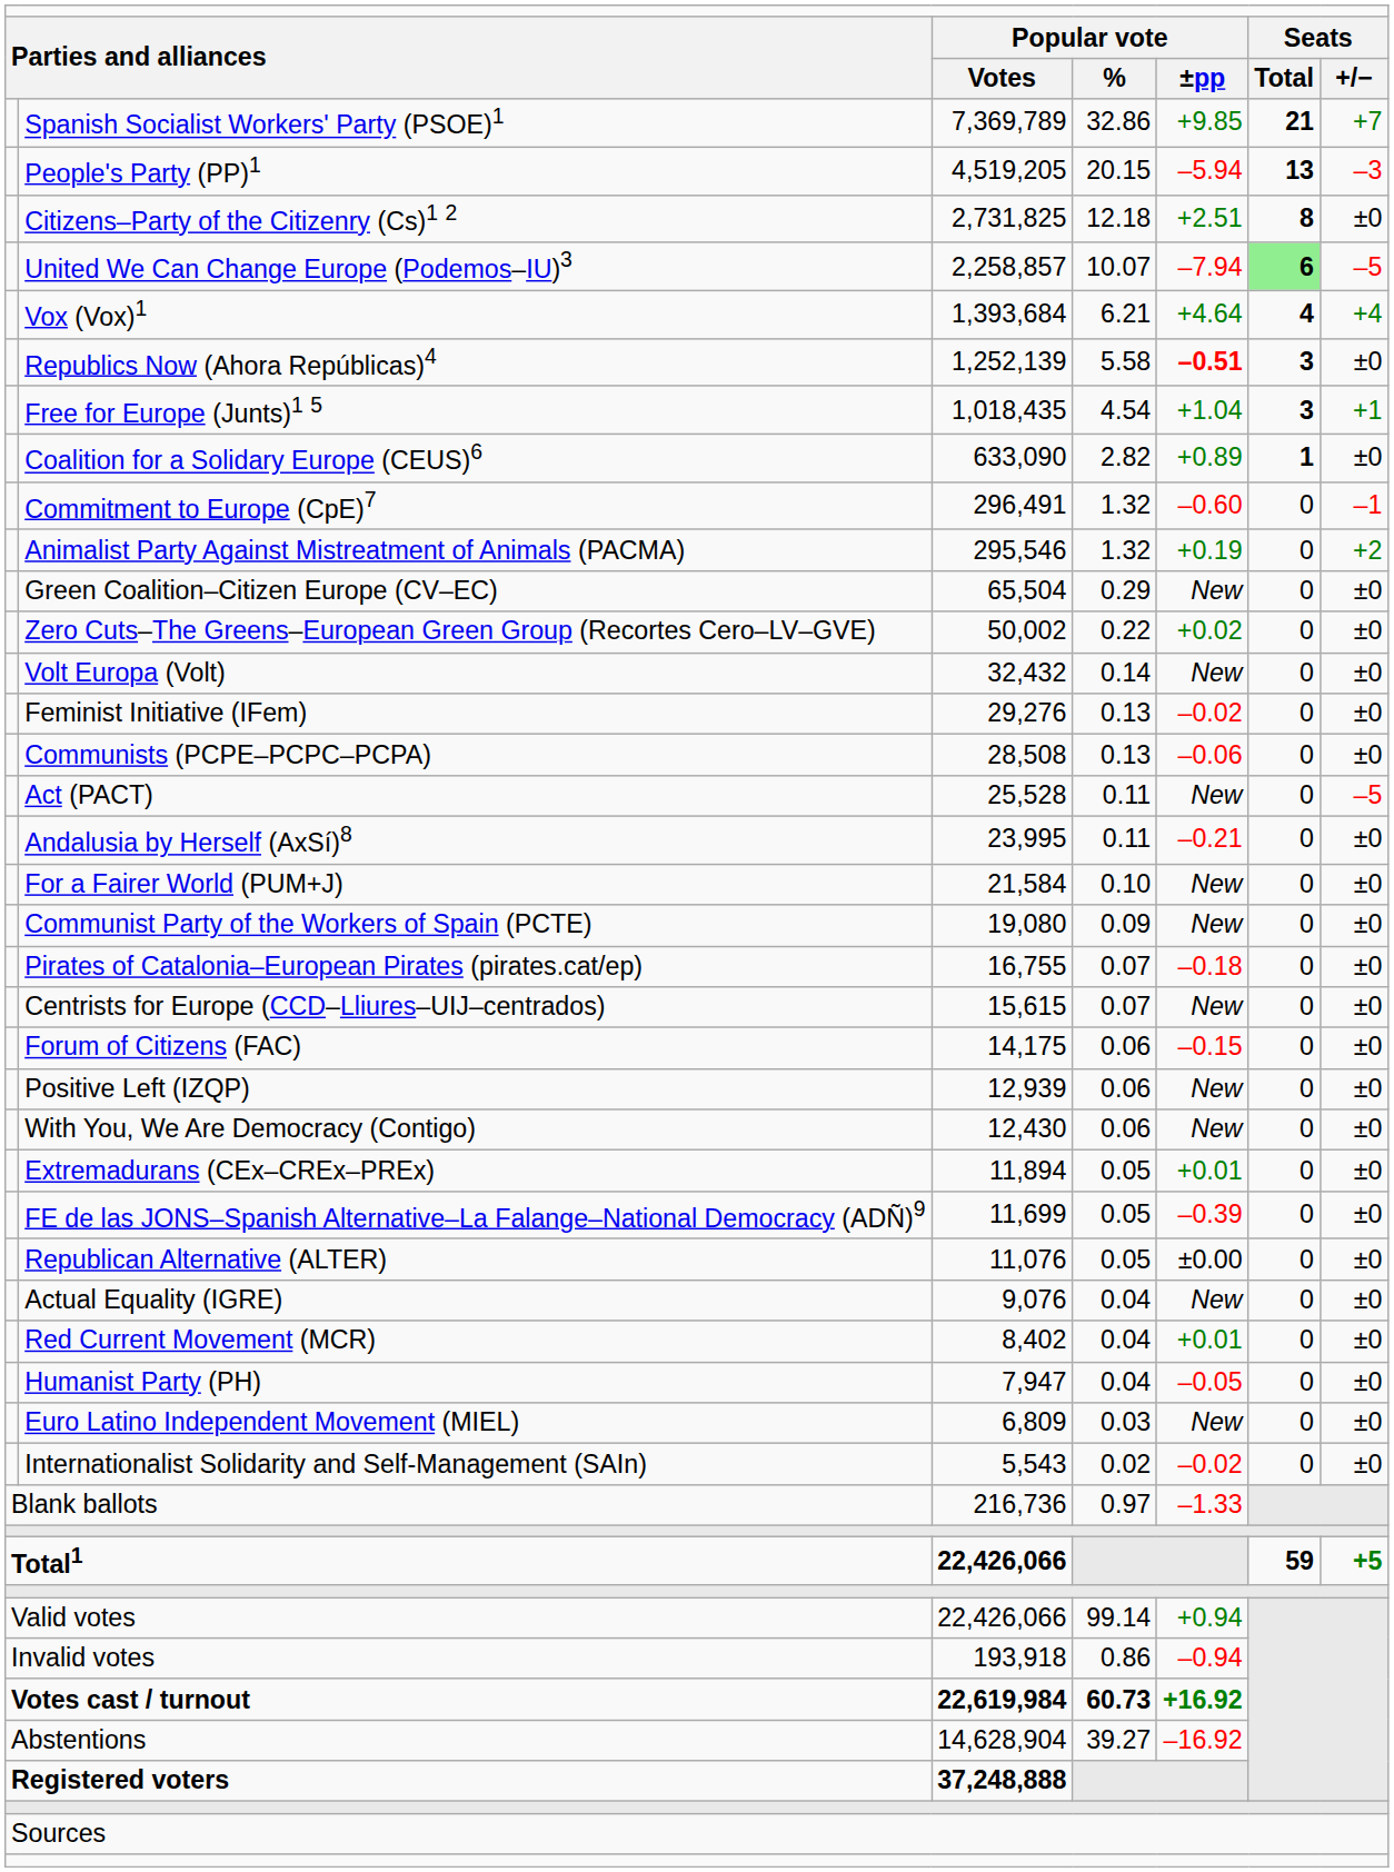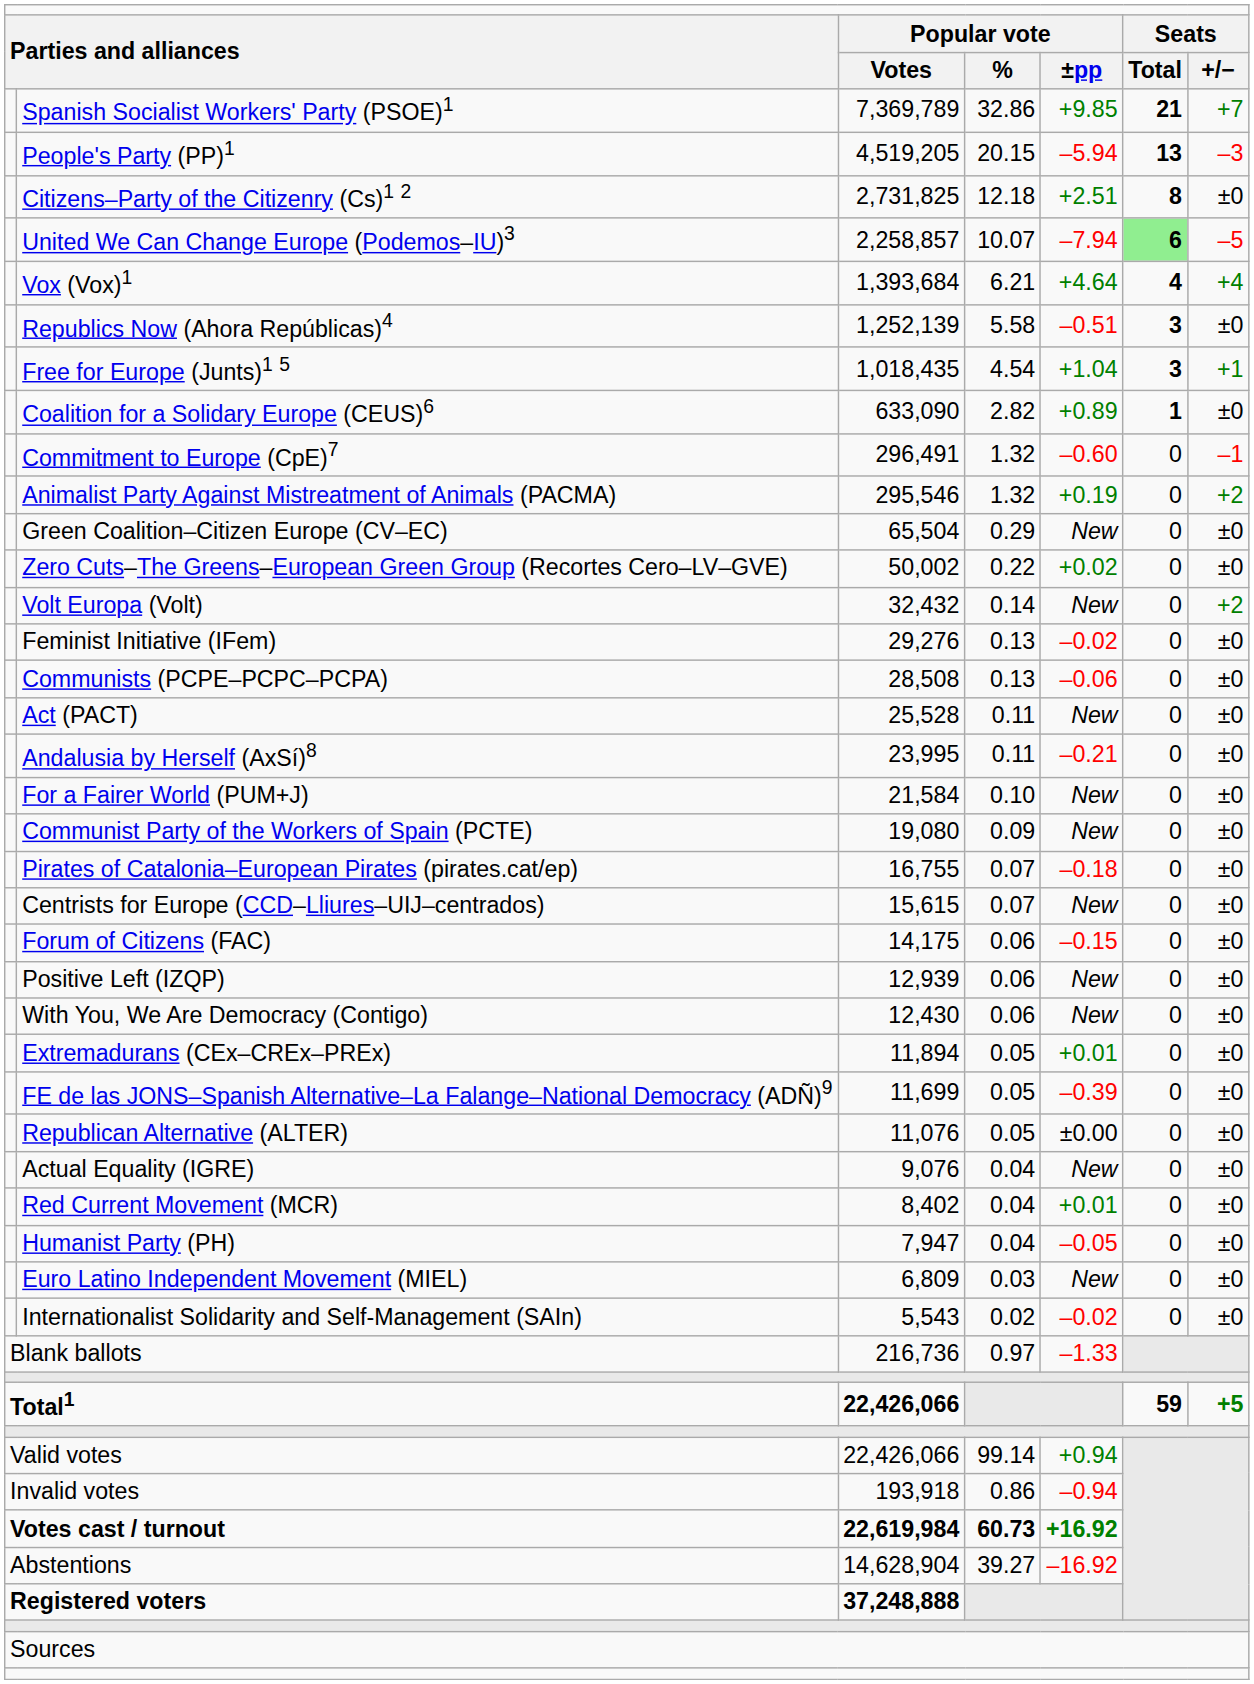Republics Now (Ahora Repúblicas)4 | column 5: bold -> normal
Volt Europa (Volt) | column 7: ±0 -> +2
Act (PACT) | column 7: –5 -> ±0
